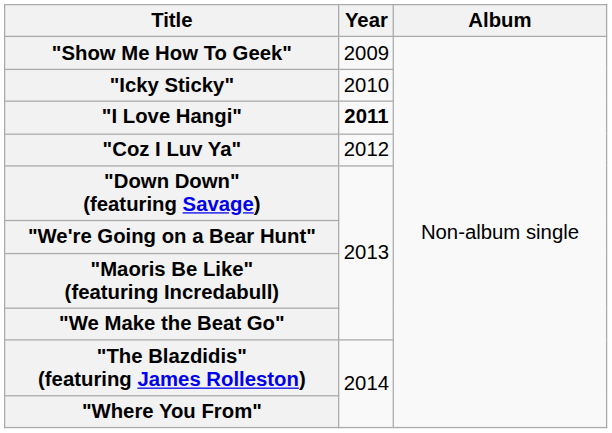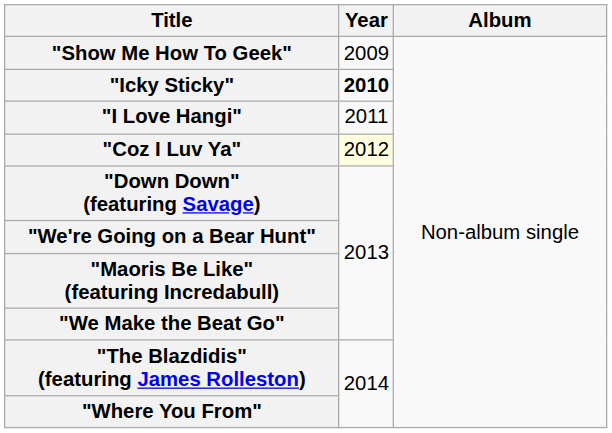"Icky Sticky" | Year: normal -> bold
"I Love Hangi" | Year: bold -> normal
"Coz I Luv Ya" | Year: no background -> lightyellow background
